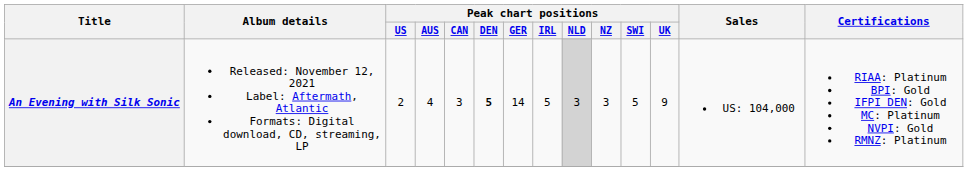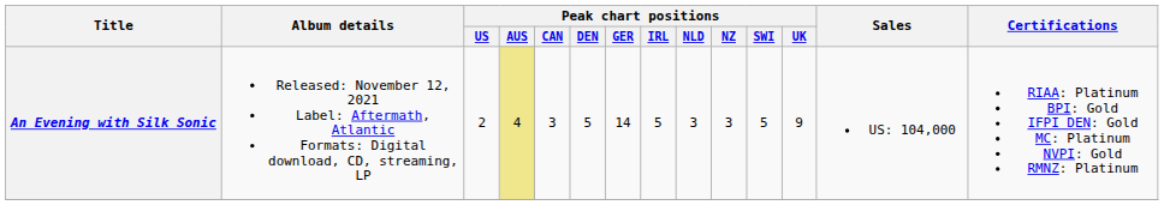An Evening with Silk Sonic | Peak chart positions / AUS: no background -> khaki background
An Evening with Silk Sonic | Peak chart positions / DEN: bold -> normal
An Evening with Silk Sonic | Peak chart positions / NLD: lightgrey background -> no background
